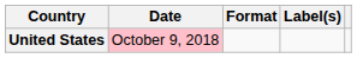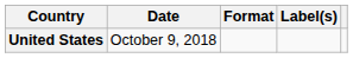United States | Date: pink background -> no background
